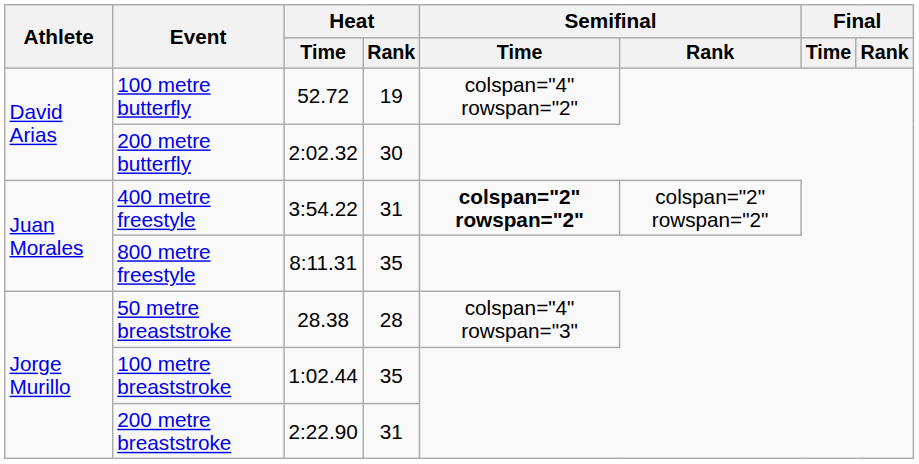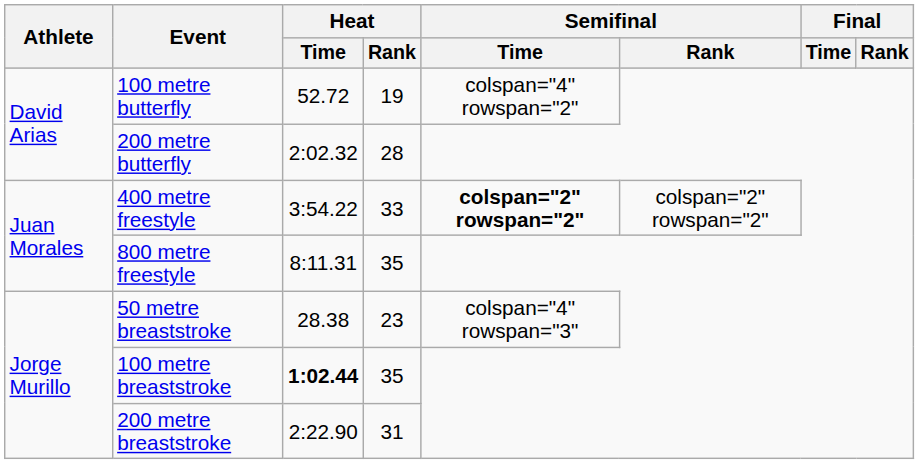200 metre butterfly | Heat / Rank: 30 -> 28
400 metre freestyle | Heat / Rank: 31 -> 33
50 metre breaststroke | Heat / Rank: 28 -> 23
100 metre breaststroke | Heat / Time: normal -> bold
